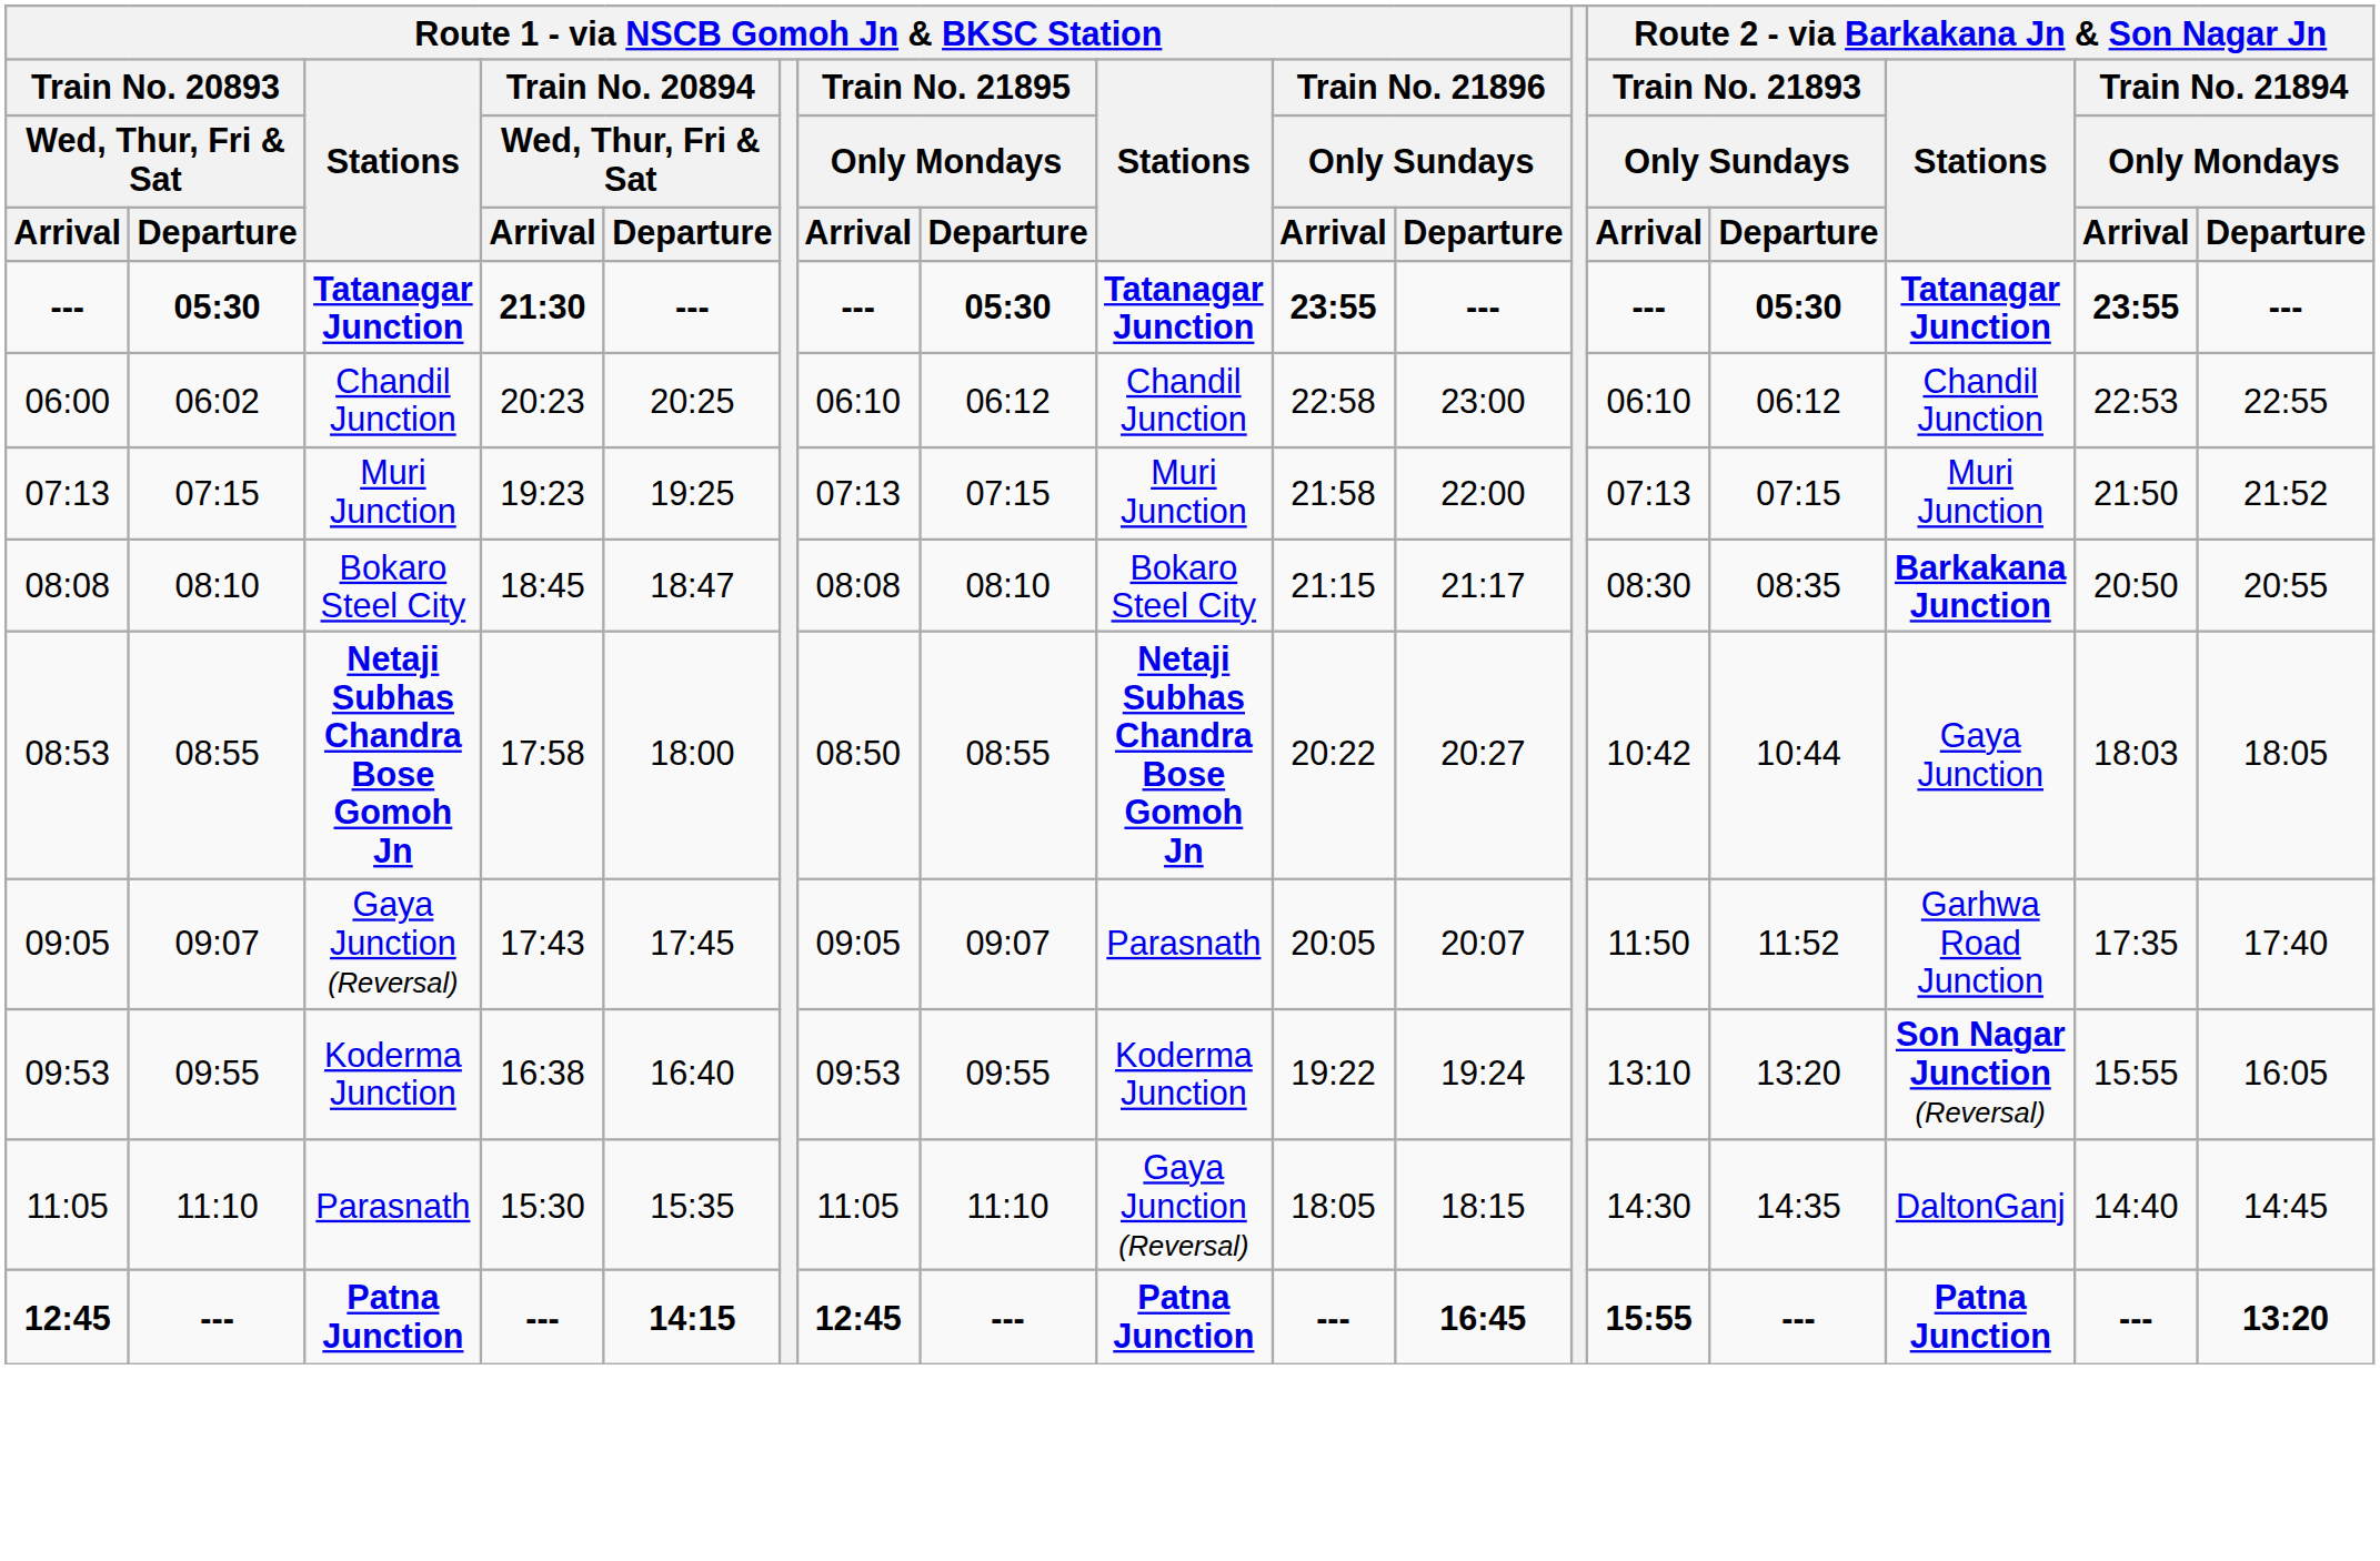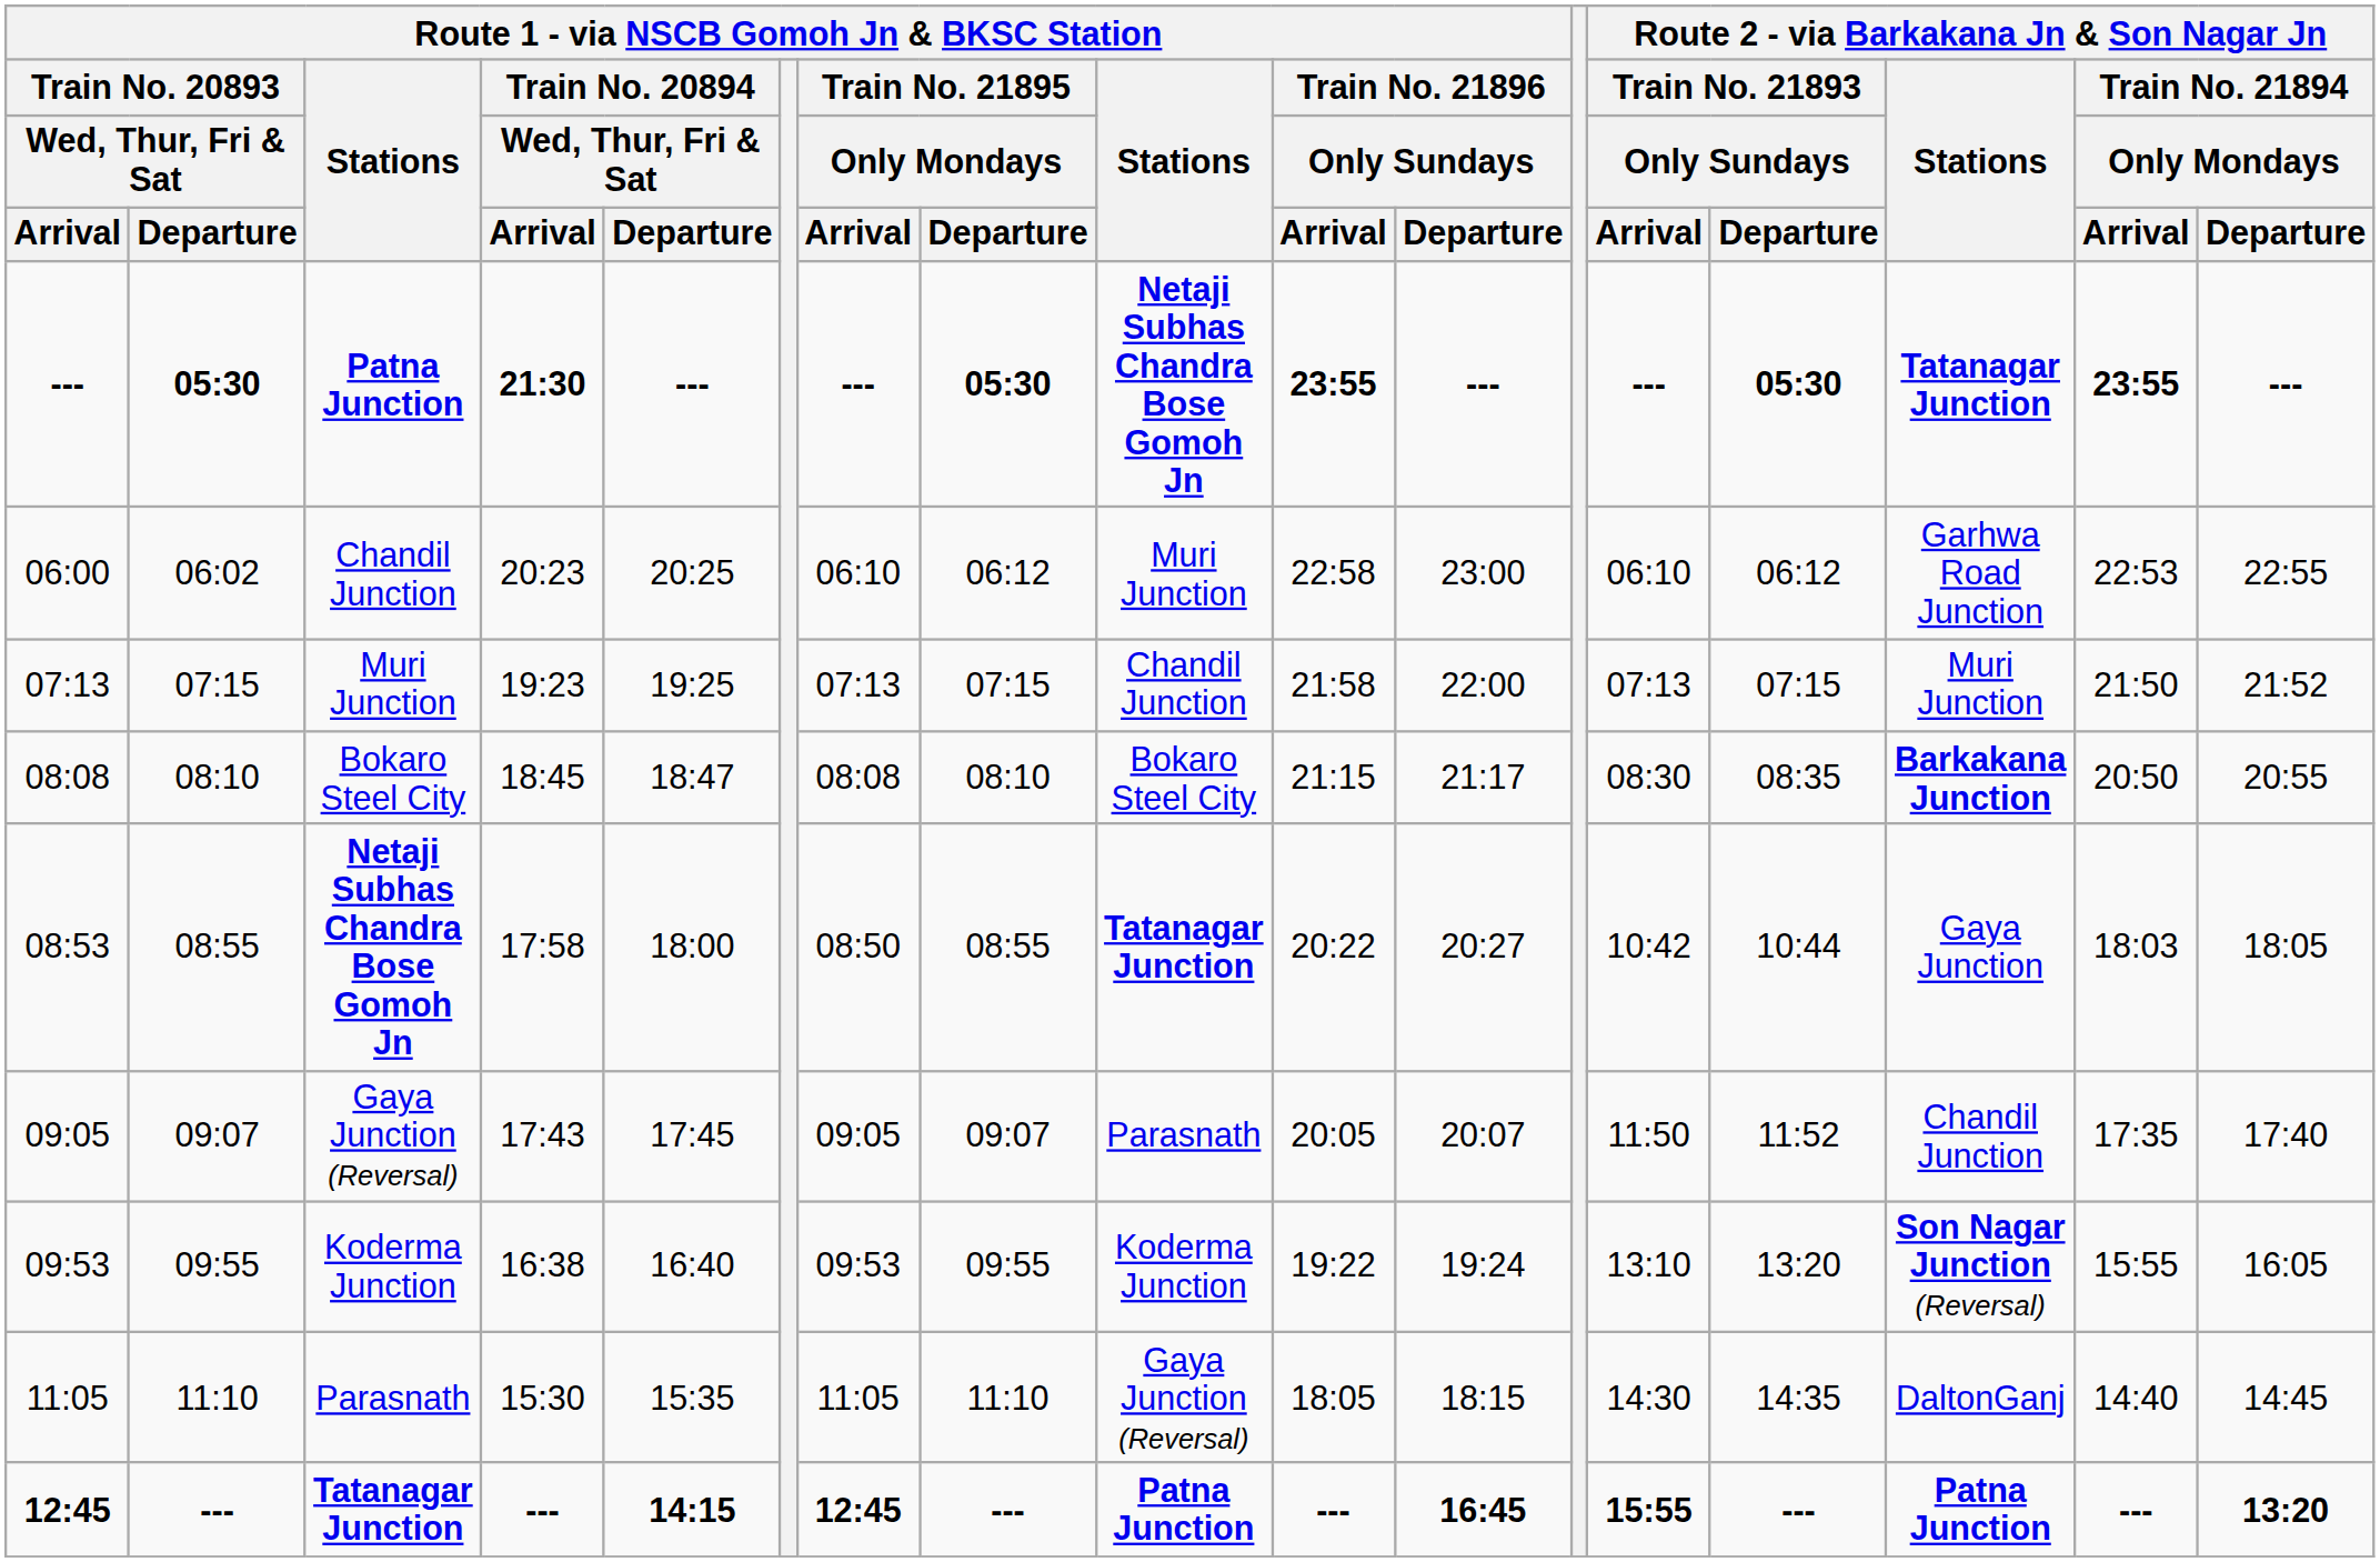row 5 | column 3: Tatanagar Junction -> Patna Junction
row 5 | column 9: Tatanagar Junction -> Netaji Subhas Chandra Bose Gomoh Jn
row 6 | column 9: Chandil Junction -> Muri Junction
row 6 | Route 2 - via Barkakana Jn & Son Nagar Jn / Stations: Chandil Junction -> Garhwa Road Junction
row 7 | column 9: Muri Junction -> Chandil Junction
row 9 | column 9: Netaji Subhas Chandra Bose Gomoh Jn -> Tatanagar Junction
row 10 | Route 2 - via Barkakana Jn & Son Nagar Jn / Stations: Garhwa Road Junction -> Chandil Junction
row 13 | column 3: Patna Junction -> Tatanagar Junction
